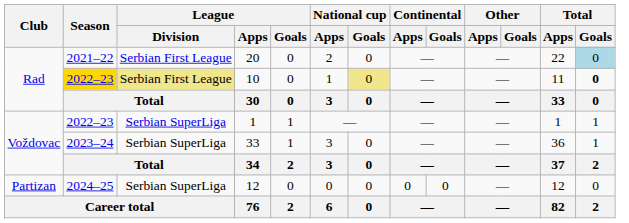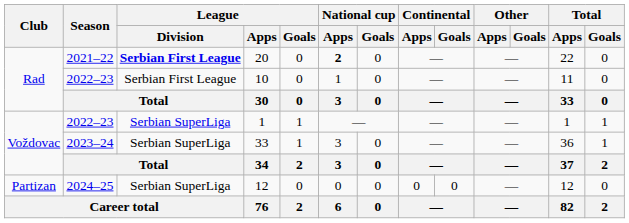20 | League / Division: normal -> bold
20 | National cup / Apps: normal -> bold
20 | Total / Goals: lightblue background -> no background
10 | Season: gold background -> no background
10 | League / Division: khaki background -> no background
10 | National cup / Goals: khaki background -> no background
10 | Total / Goals: bold -> normal
